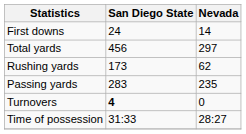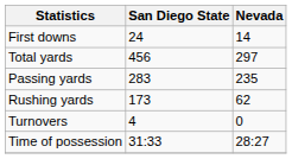rows swapped: Rushing yards <-> Passing yards
Turnovers | San Diego State: bold -> normal
